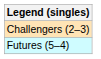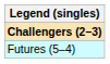row 2 | column 1: normal -> bold
